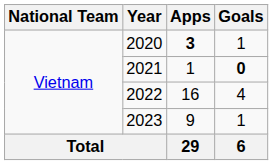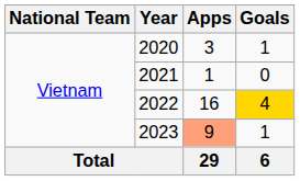2020 | Apps: bold -> normal
2021 | Goals: bold -> normal
2022 | Goals: no background -> gold background
2023 | Apps: no background -> lightsalmon background
